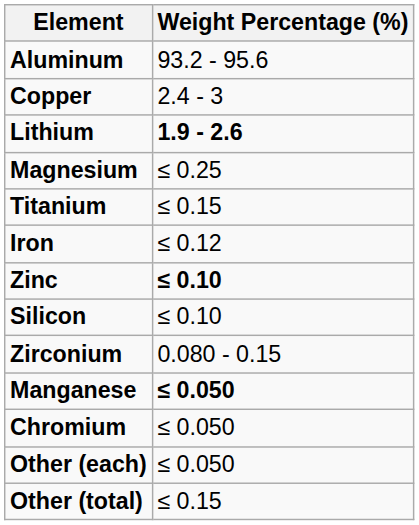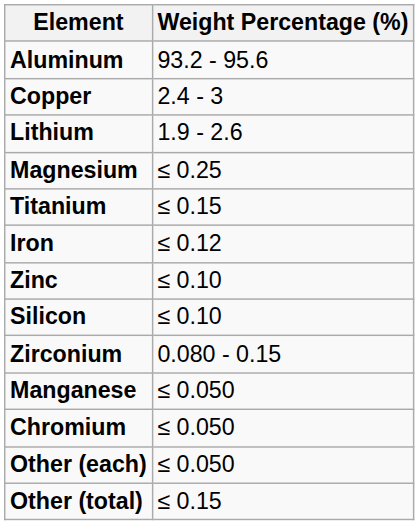Lithium | Weight Percentage (%): bold -> normal
Zinc | Weight Percentage (%): bold -> normal
Manganese | Weight Percentage (%): bold -> normal
